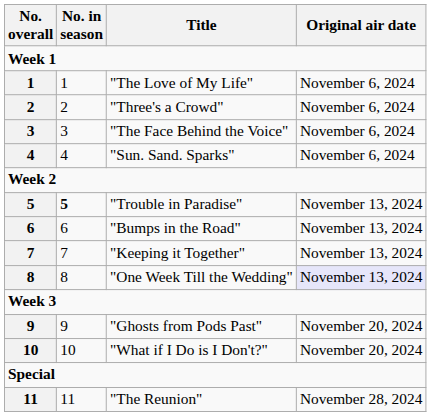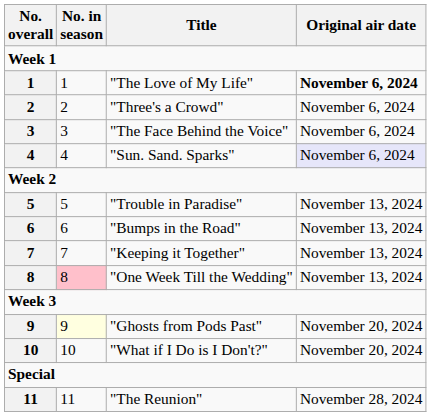"The Love of My Life" | Original air date: normal -> bold
"Sun. Sand. Sparks" | Original air date: no background -> lavender background
"Trouble in Paradise" | No. in season: bold -> normal
"One Week Till the Wedding" | No. in season: no background -> pink background
"One Week Till the Wedding" | Original air date: lavender background -> no background
"Ghosts from Pods Past" | No. in season: no background -> lightyellow background
